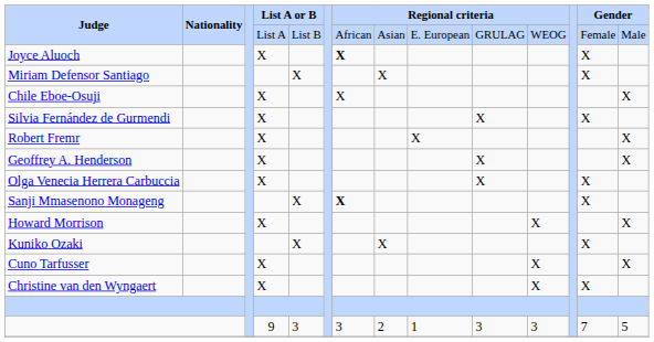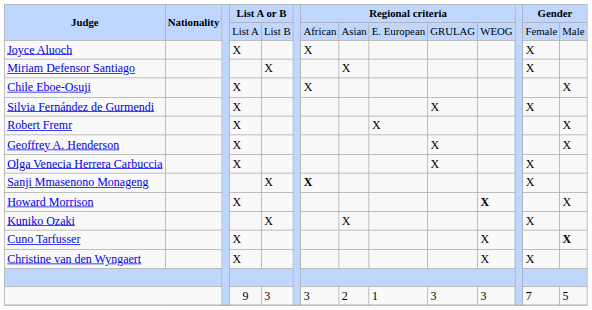Joyce Aluoch | column 7: bold -> normal
Howard Morrison | column 11: normal -> bold
Cuno Tarfusser | column 14: normal -> bold
